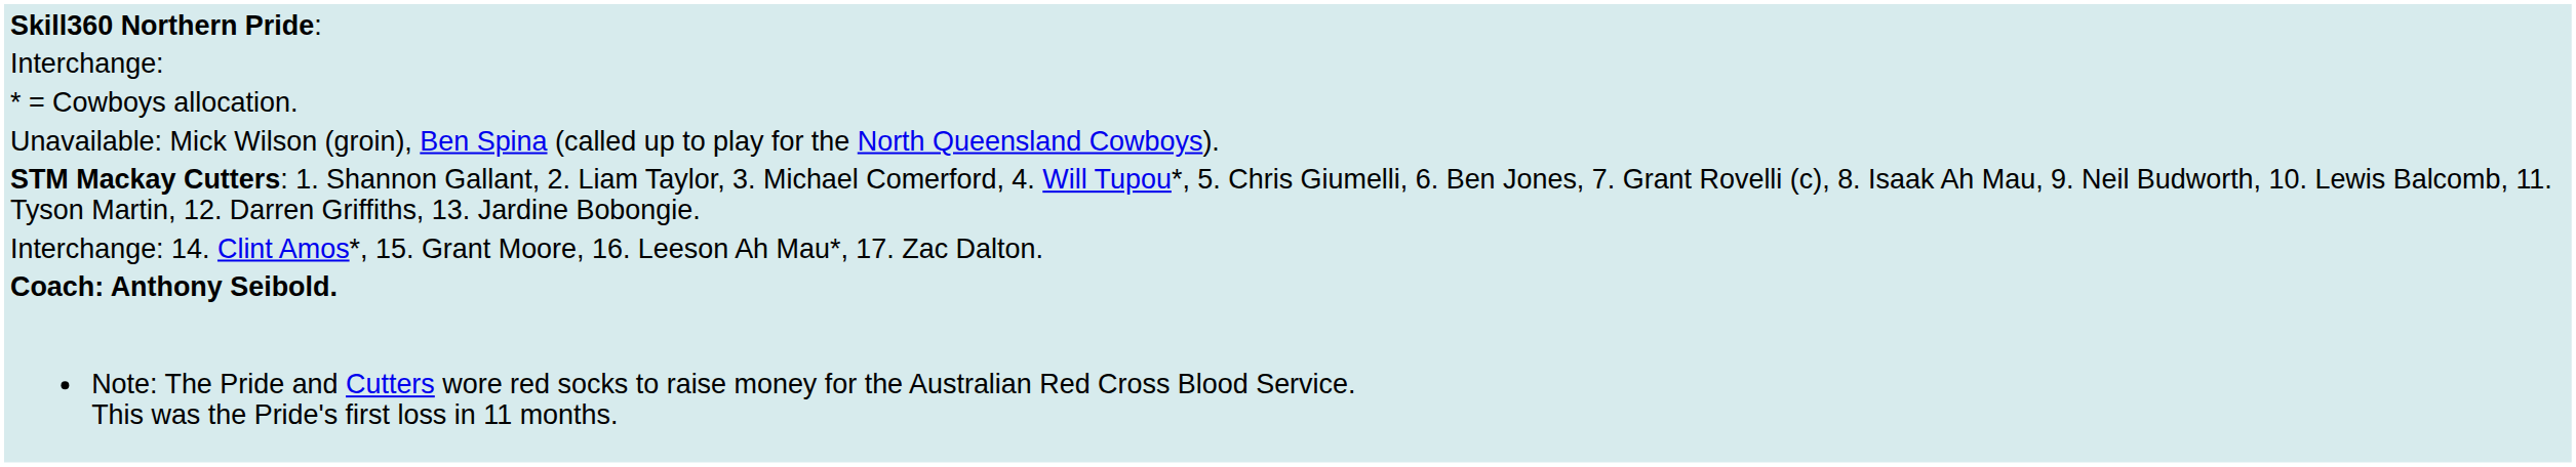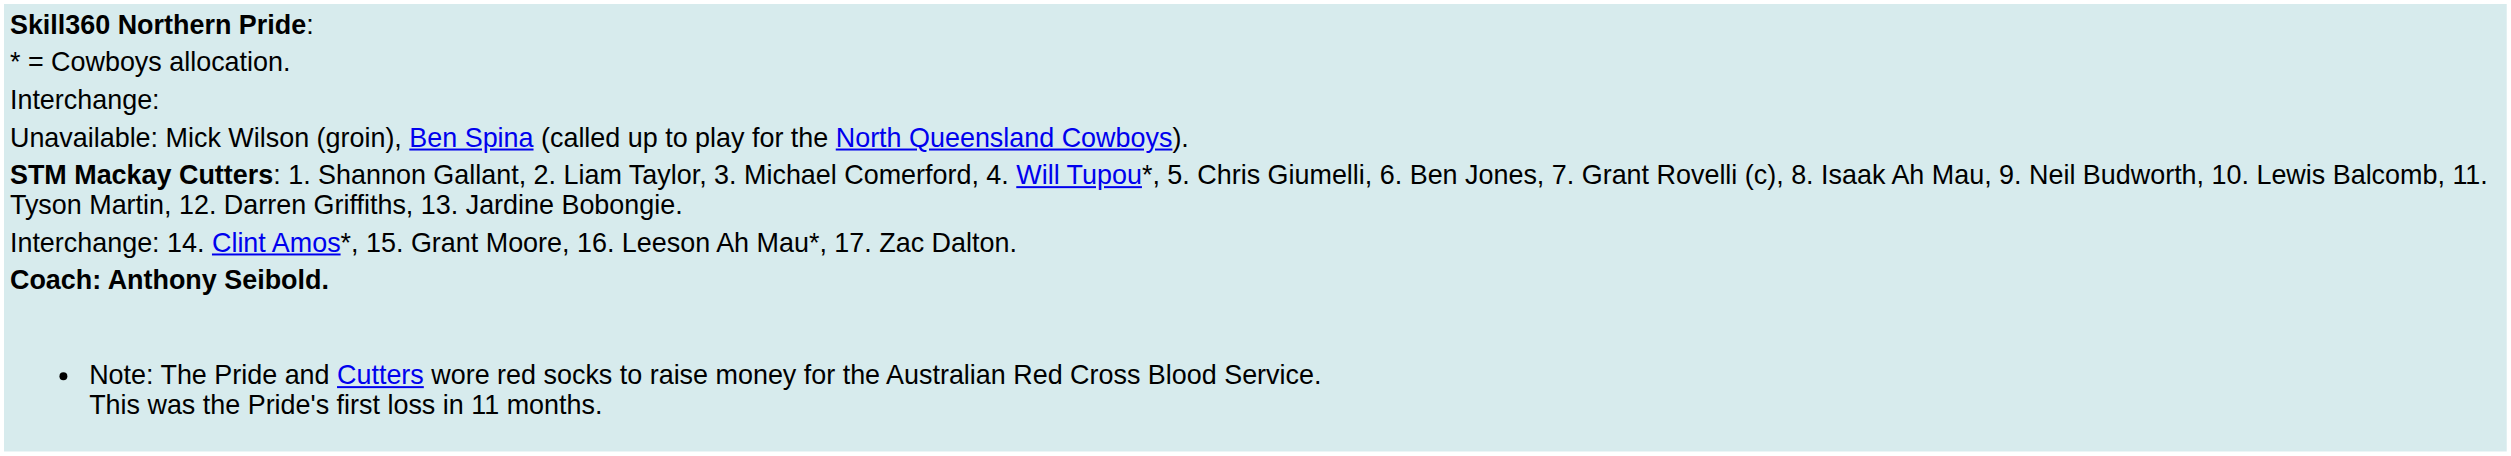row 2 | column 1: Interchange: -> * = Cowboys allocation.
row 3 | column 1: * = Cowboys allocation. -> Interchange:
